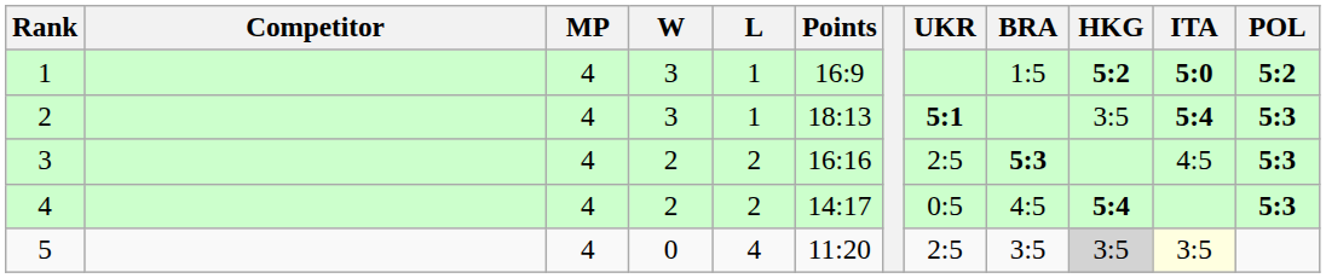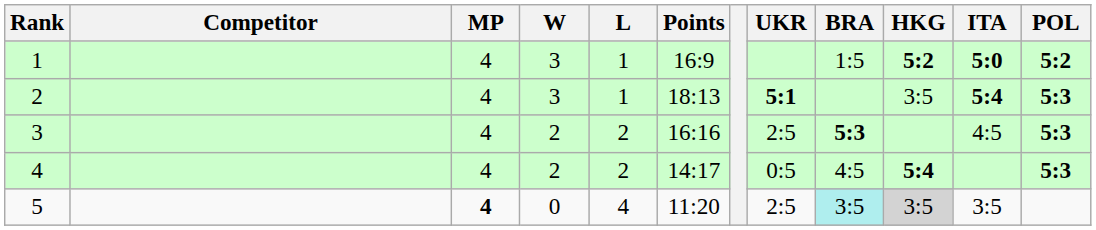5 | MP: normal -> bold
5 | BRA: no background -> paleturquoise background
5 | ITA: lightyellow background -> no background
